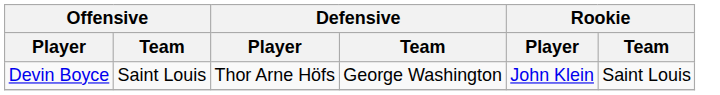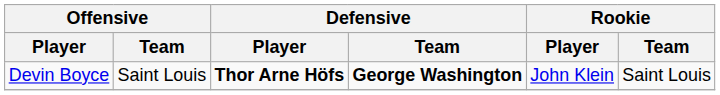Devin Boyce | Defensive / Player: normal -> bold
Devin Boyce | Defensive / Team: normal -> bold
